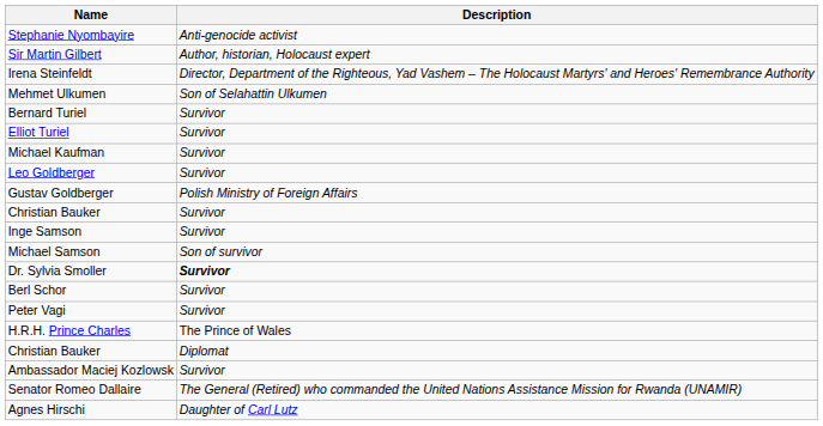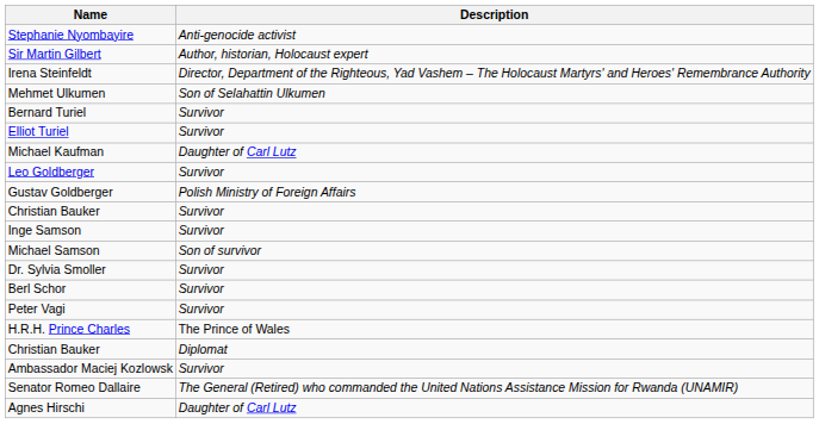row 8 | Description: Survivor -> Daughter of Carl Lutz
row 14 | Description: bold -> normal
